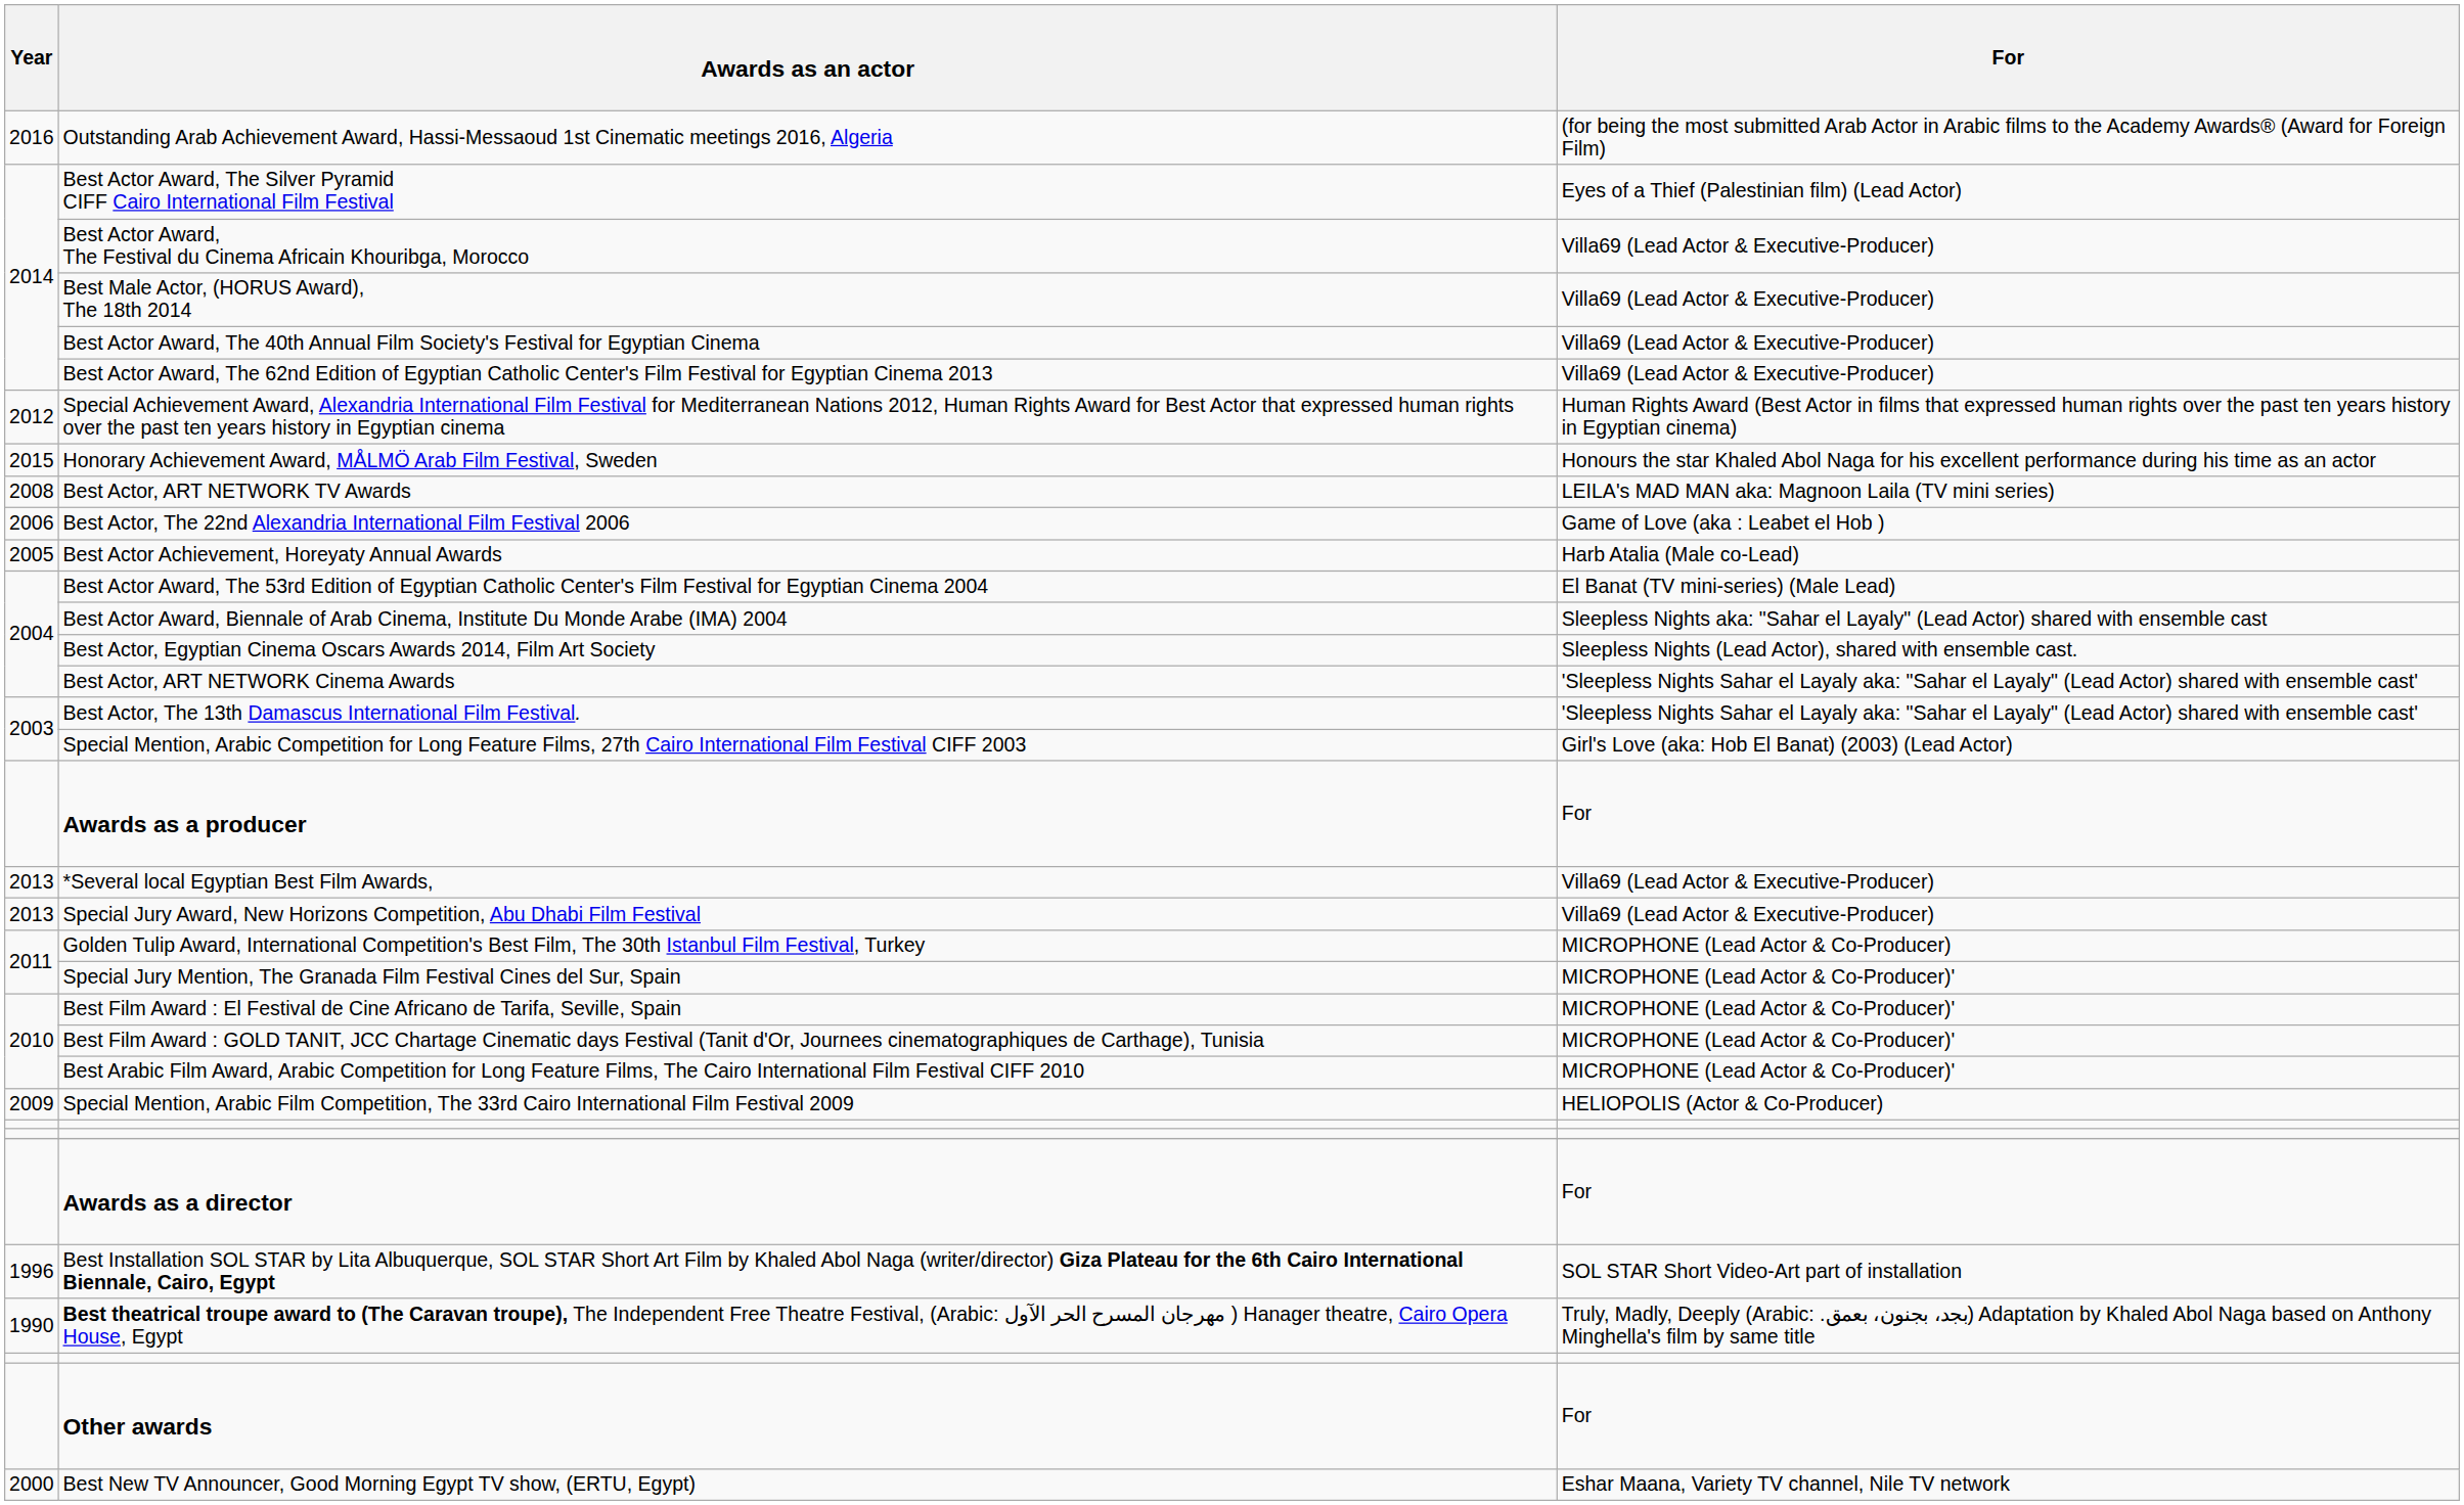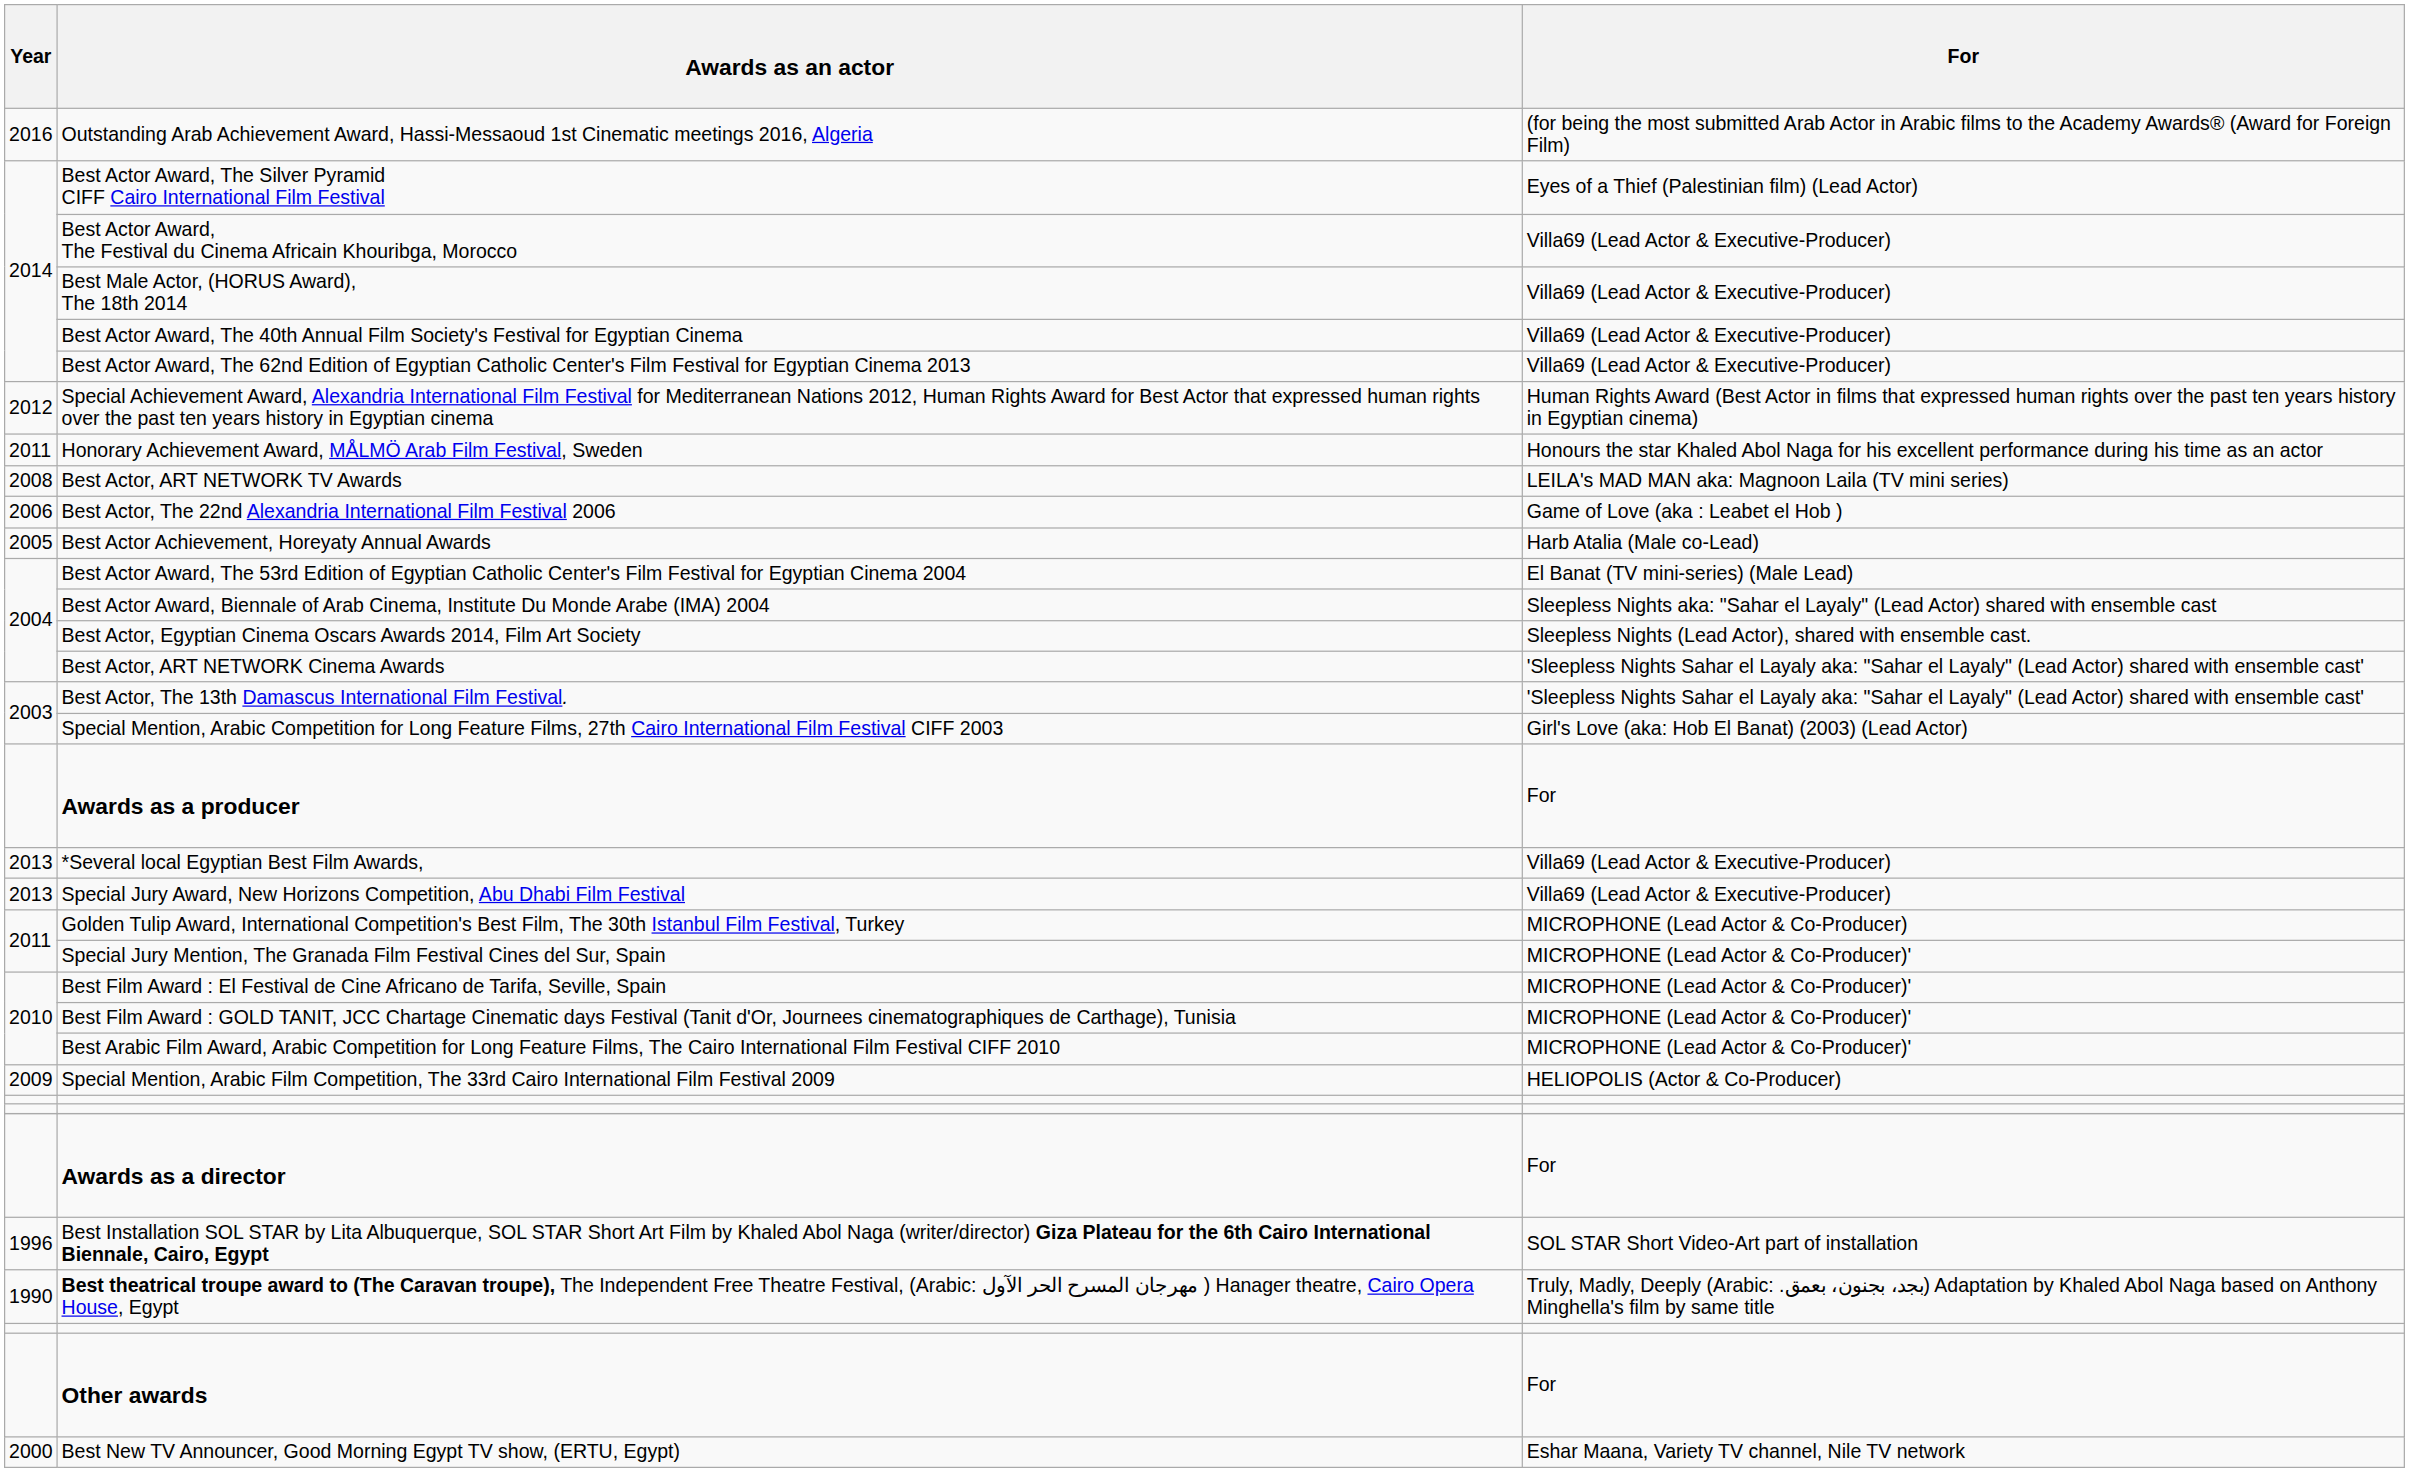Honorary Achievement Award, MÅLMÖ Arab Film Festival, Sweden | Year: 2015 -> 2011
